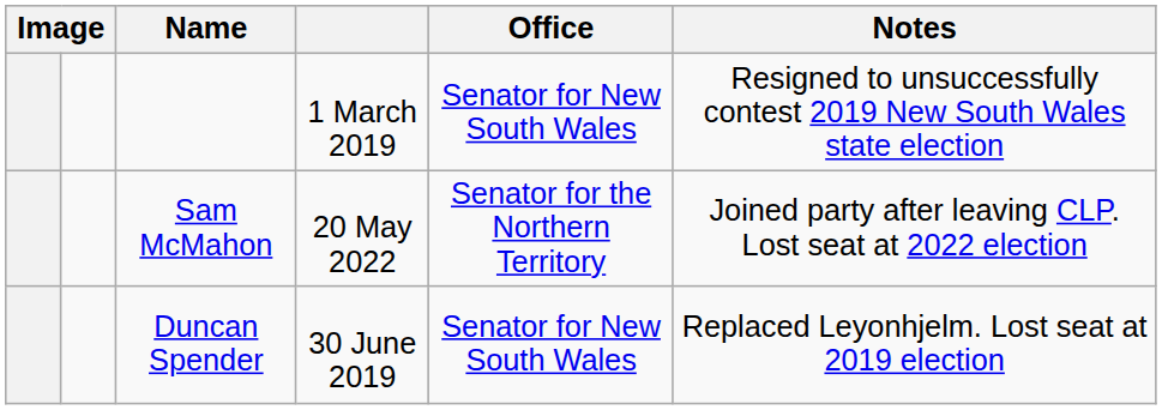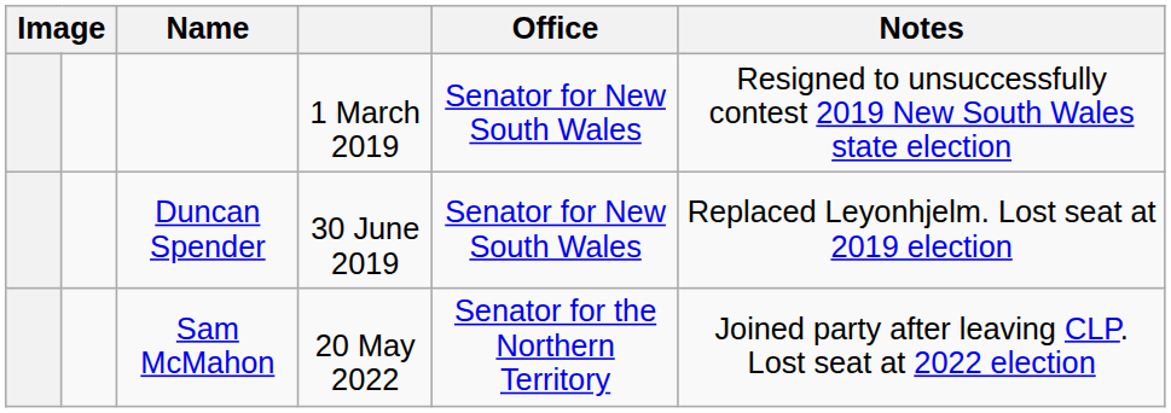rows swapped: Duncan Spender <-> Sam McMahon
